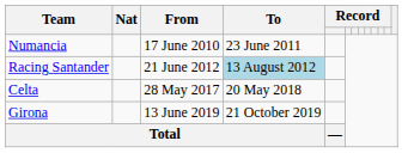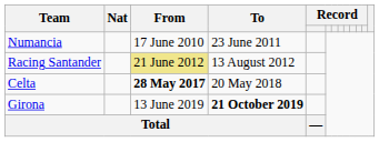Racing Santander | From: no background -> khaki background
Racing Santander | To: lightblue background -> no background
Celta | From: normal -> bold
Girona | To: normal -> bold
